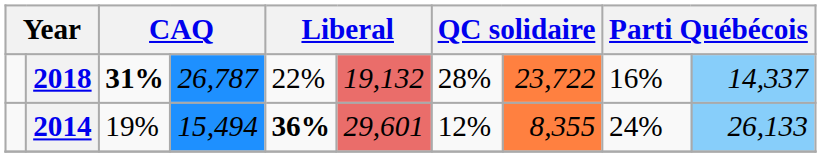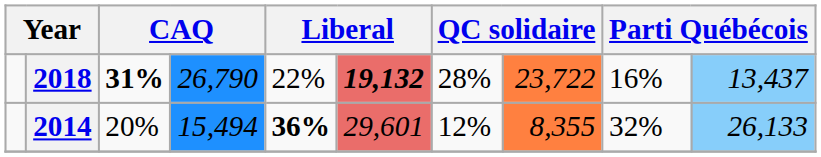2018 | column 4: 26,787 -> 26,790
2018 | column 6: normal -> bold
2018 | column 10: 14,337 -> 13,437
2014 | column 3: 19% -> 20%
2014 | column 9: 24% -> 32%
